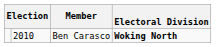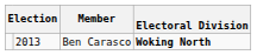Ben Carasco | column 2: 2010 -> 2013
